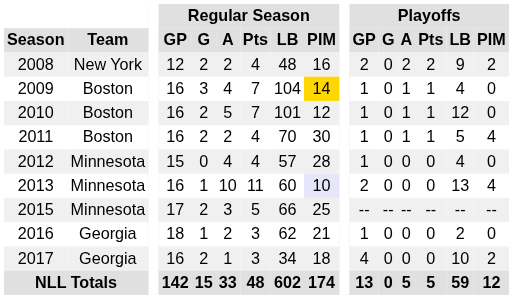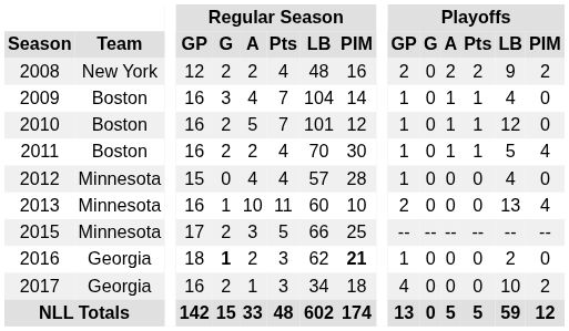2009 | Regular Season / PIM: gold background -> no background
2013 | Regular Season / PIM: lavender background -> no background
2016 | Regular Season / G: normal -> bold
2016 | Regular Season / PIM: normal -> bold
